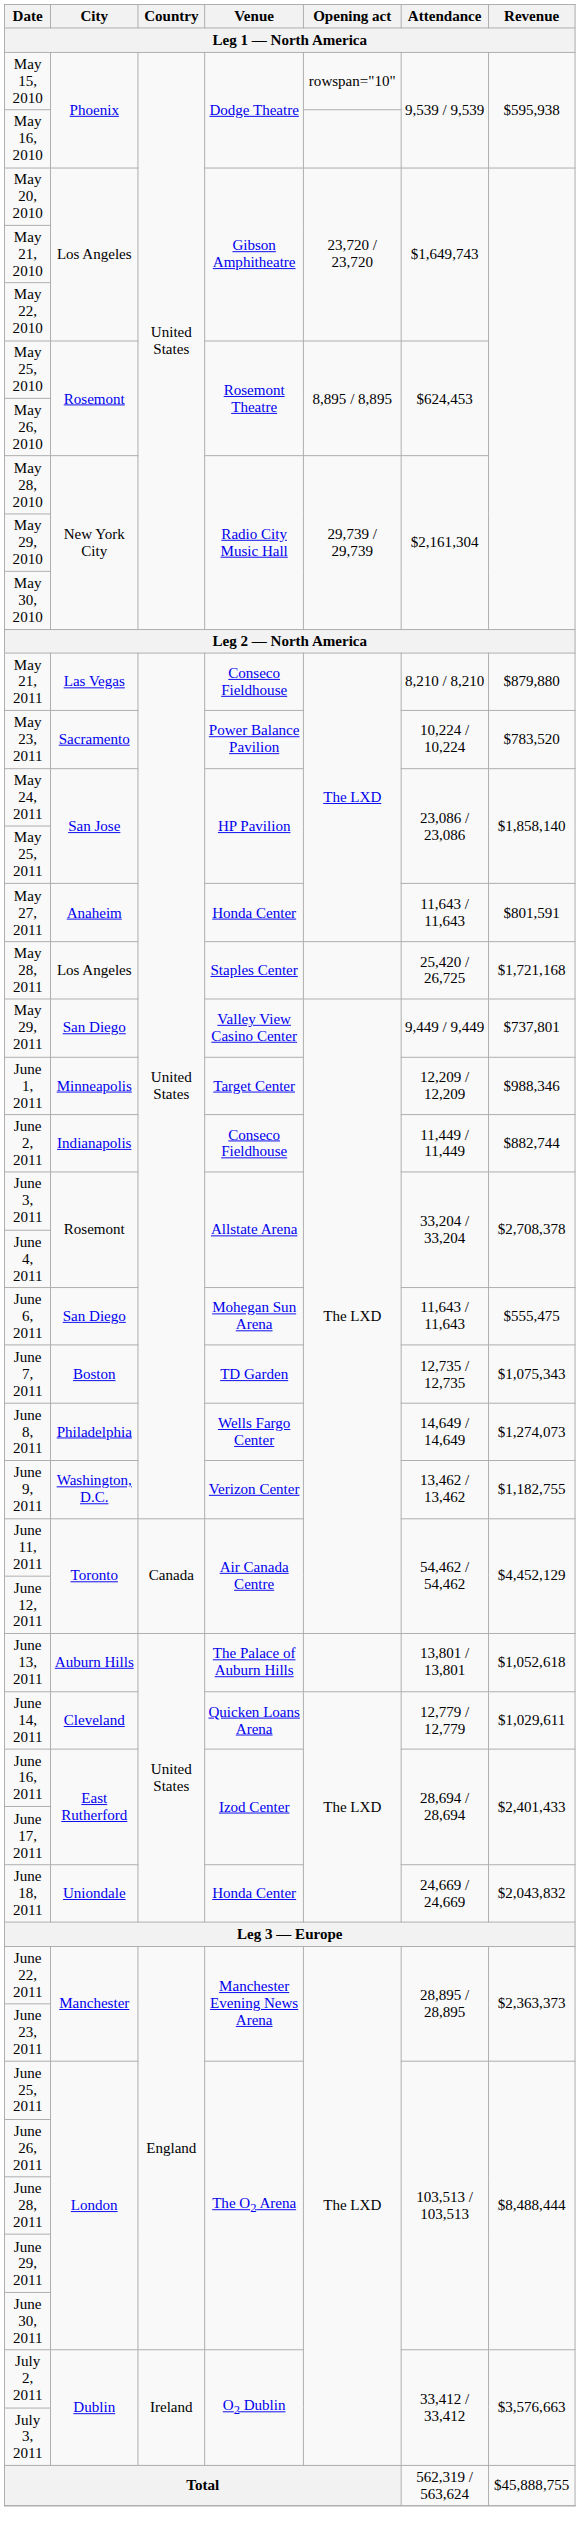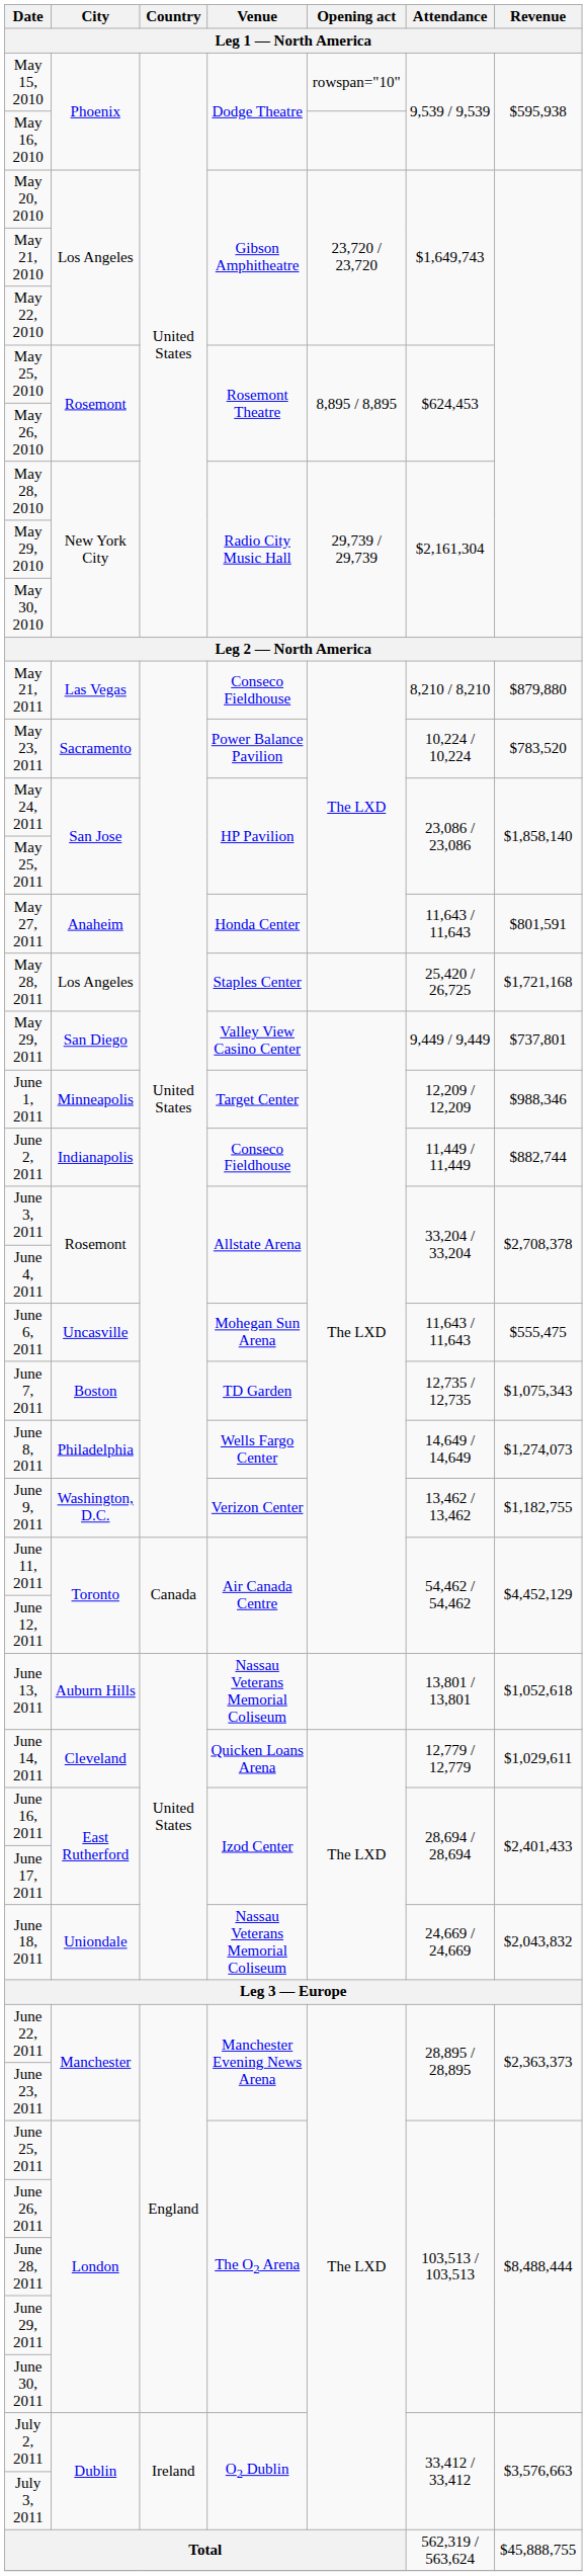June 6, 2011 | City: San Diego -> Uncasville
June 13, 2011 | Venue: The Palace of Auburn Hills -> Nassau Veterans Memorial Coliseum
June 18, 2011 | Venue: Honda Center -> Nassau Veterans Memorial Coliseum
